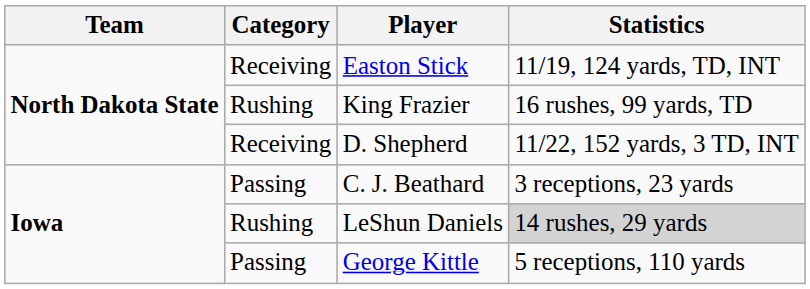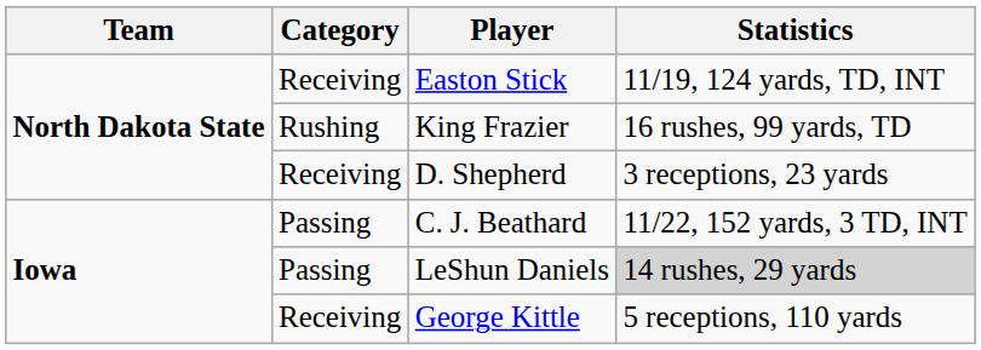D. Shepherd | Statistics: 11/22, 152 yards, 3 TD, INT -> 3 receptions, 23 yards
C. J. Beathard | Statistics: 3 receptions, 23 yards -> 11/22, 152 yards, 3 TD, INT
LeShun Daniels | Category: Rushing -> Passing
George Kittle | Category: Passing -> Receiving
